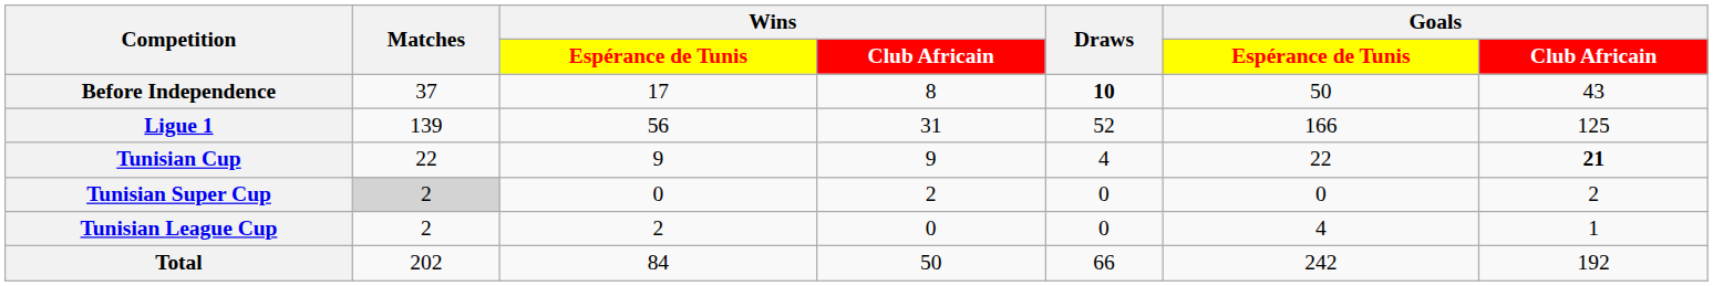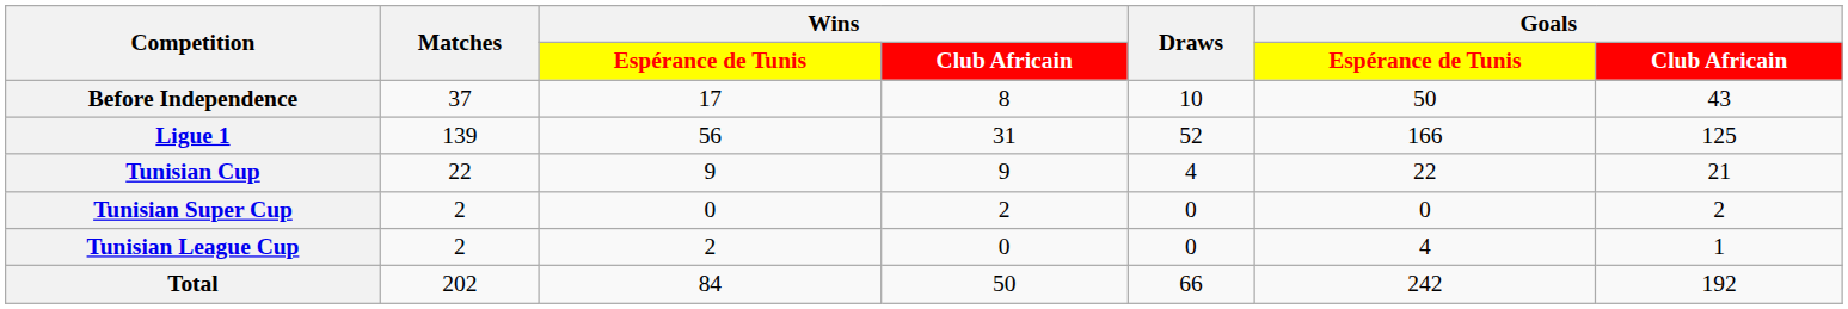Before Independence | Draws: bold -> normal
Tunisian Cup | Goals / Club Africain: bold -> normal
Tunisian Super Cup | Matches: lightgrey background -> no background
